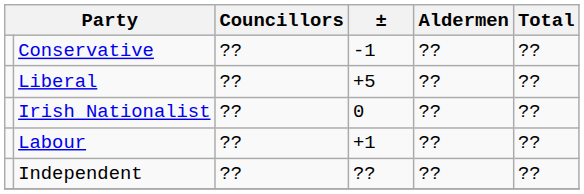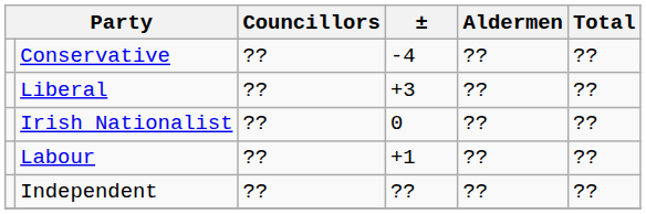Conservative | ±: -1 -> -4
Liberal | ±: +5 -> +3
